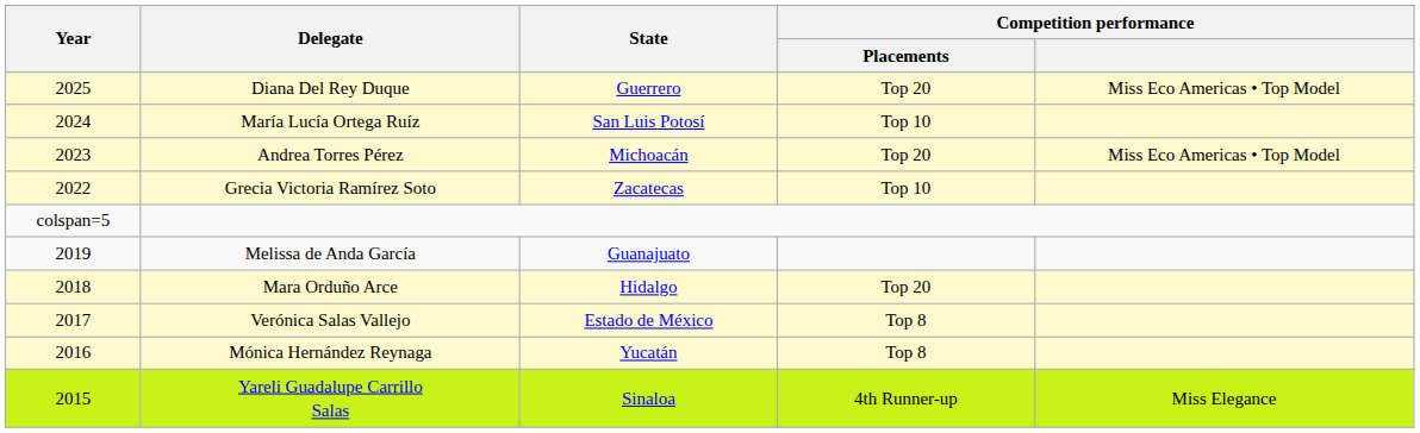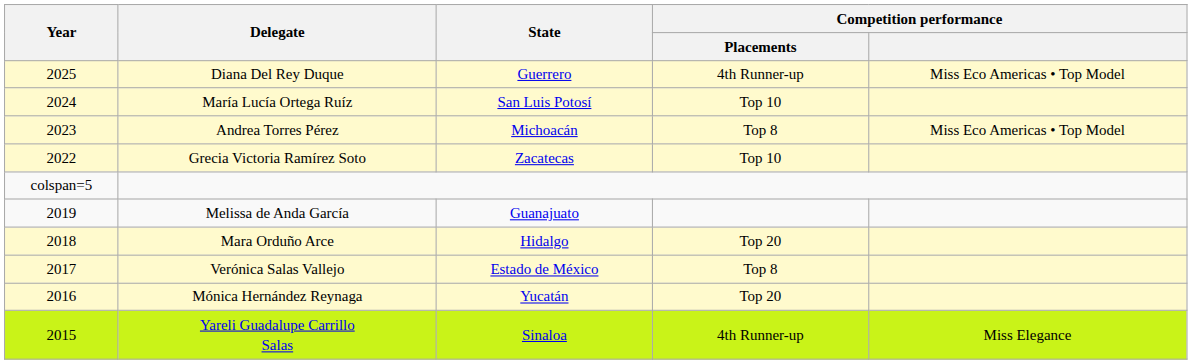Diana Del Rey Duque | Competition performance / Placements: Top 20 -> 4th Runner-up
Andrea Torres Pérez | Competition performance / Placements: Top 20 -> Top 8
Mónica Hernández Reynaga | Competition performance / Placements: Top 8 -> Top 20
